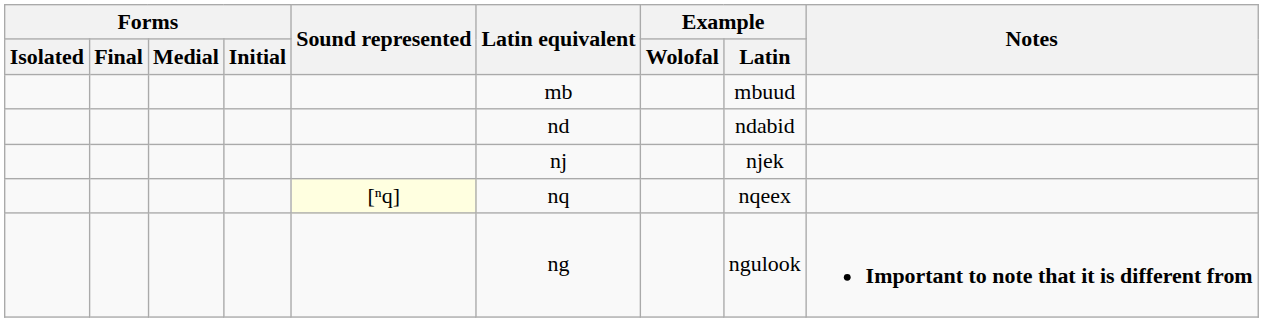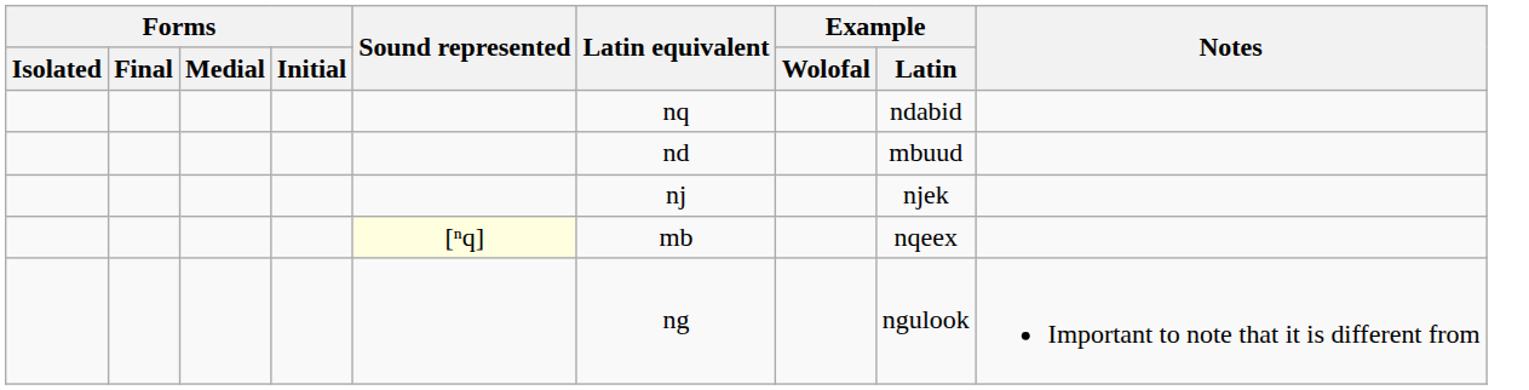row 3 | Latin equivalent: mb -> nq
row 3 | Example / Latin: mbuud -> ndabid
row 4 | Example / Latin: ndabid -> mbuud
row 6 | Latin equivalent: nq -> mb
row 7 | Notes: bold -> normal
